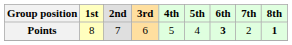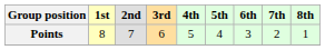Points | 6th: bold -> normal
Points | 8th: bold -> normal
